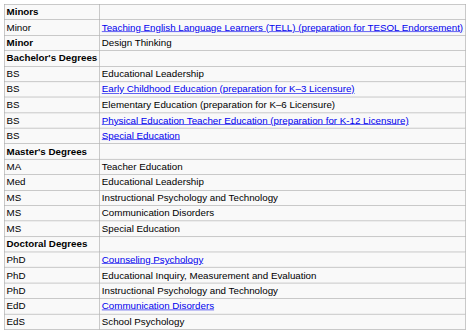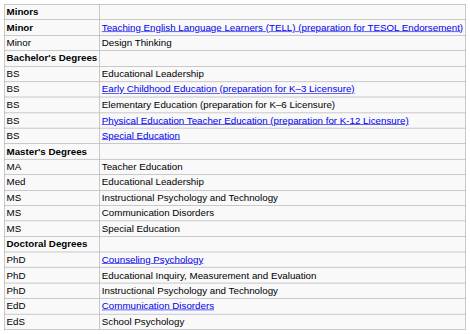row 2 | Minors: normal -> bold
row 3 | Minors: bold -> normal
